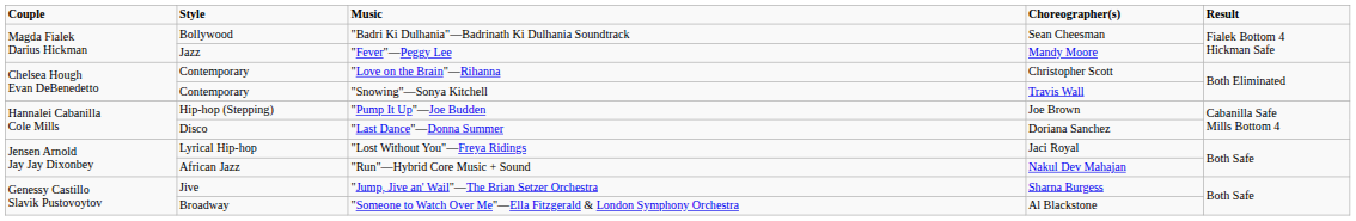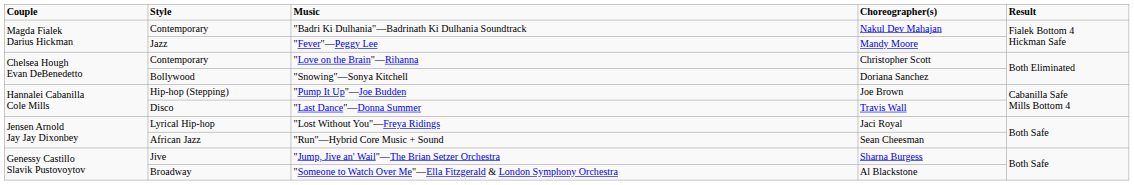"Badri Ki Dulhania"—Badrinath Ki Dulhania Soundtrack | Style: Bollywood -> Contemporary
"Badri Ki Dulhania"—Badrinath Ki Dulhania Soundtrack | Choreographer(s): Sean Cheesman -> Nakul Dev Mahajan
"Snowing"—Sonya Kitchell | Style: Contemporary -> Bollywood
"Snowing"—Sonya Kitchell | Choreographer(s): Travis Wall -> Doriana Sanchez
"Last Dance"—Donna Summer | Choreographer(s): Doriana Sanchez -> Travis Wall
"Run"—Hybrid Core Music + Sound | Choreographer(s): Nakul Dev Mahajan -> Sean Cheesman
